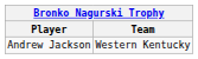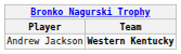Andrew Jackson | Team: normal -> bold
